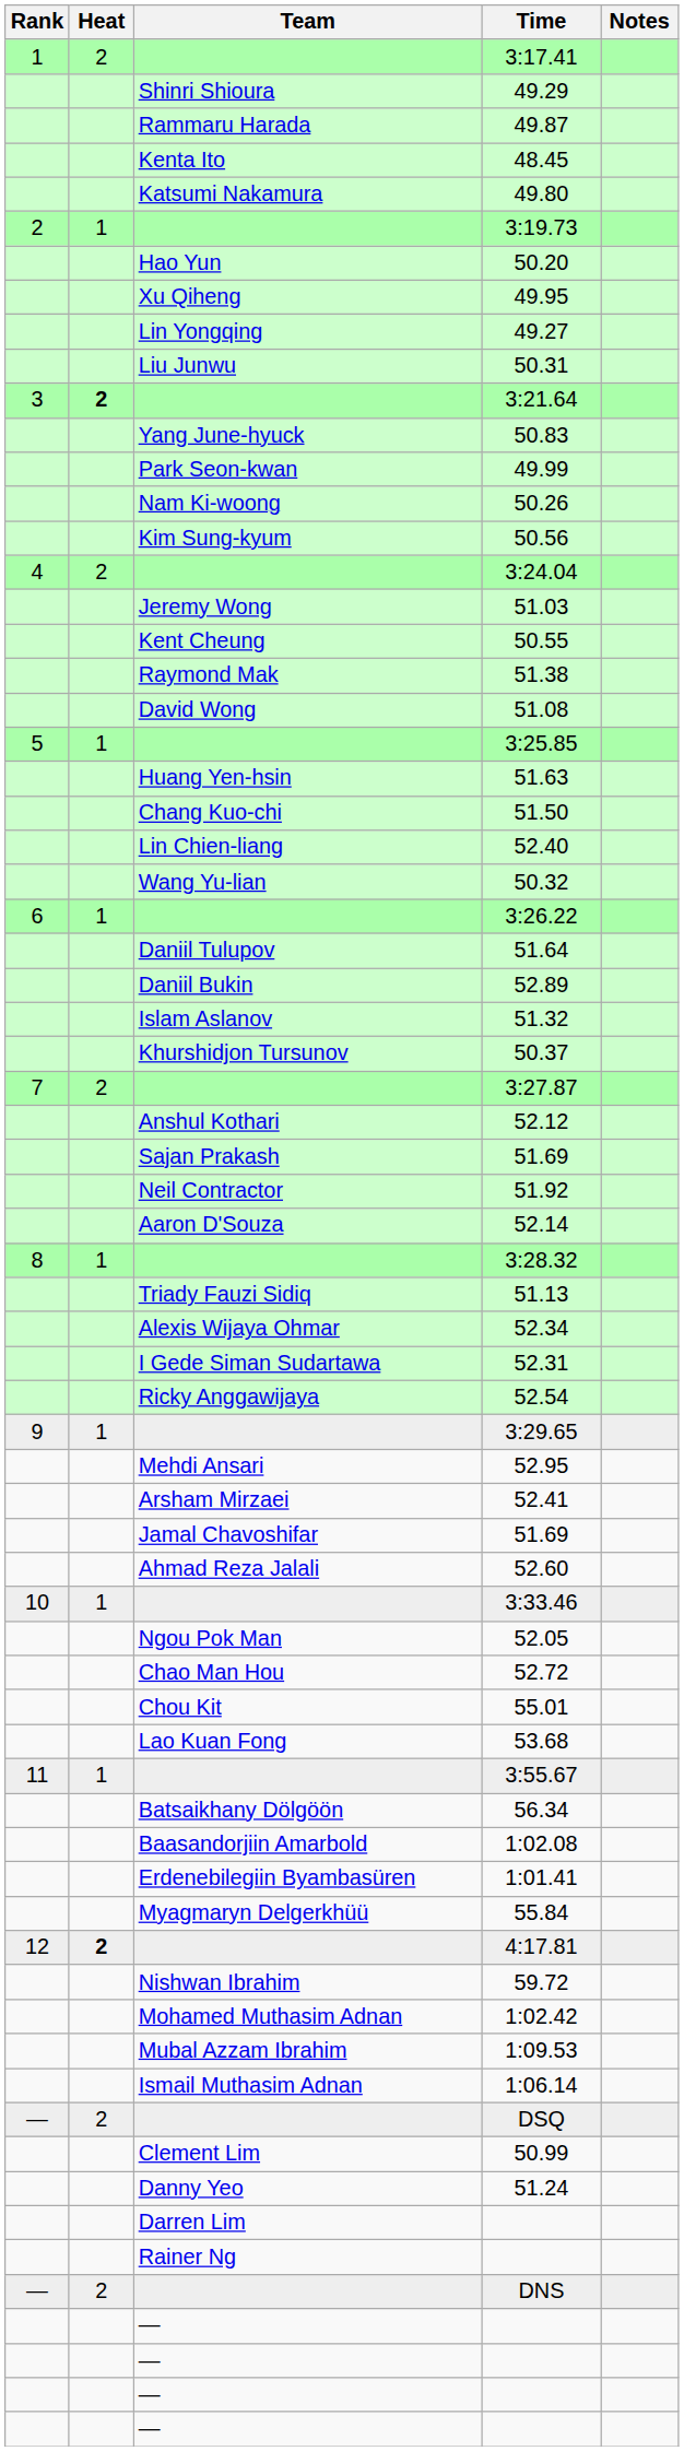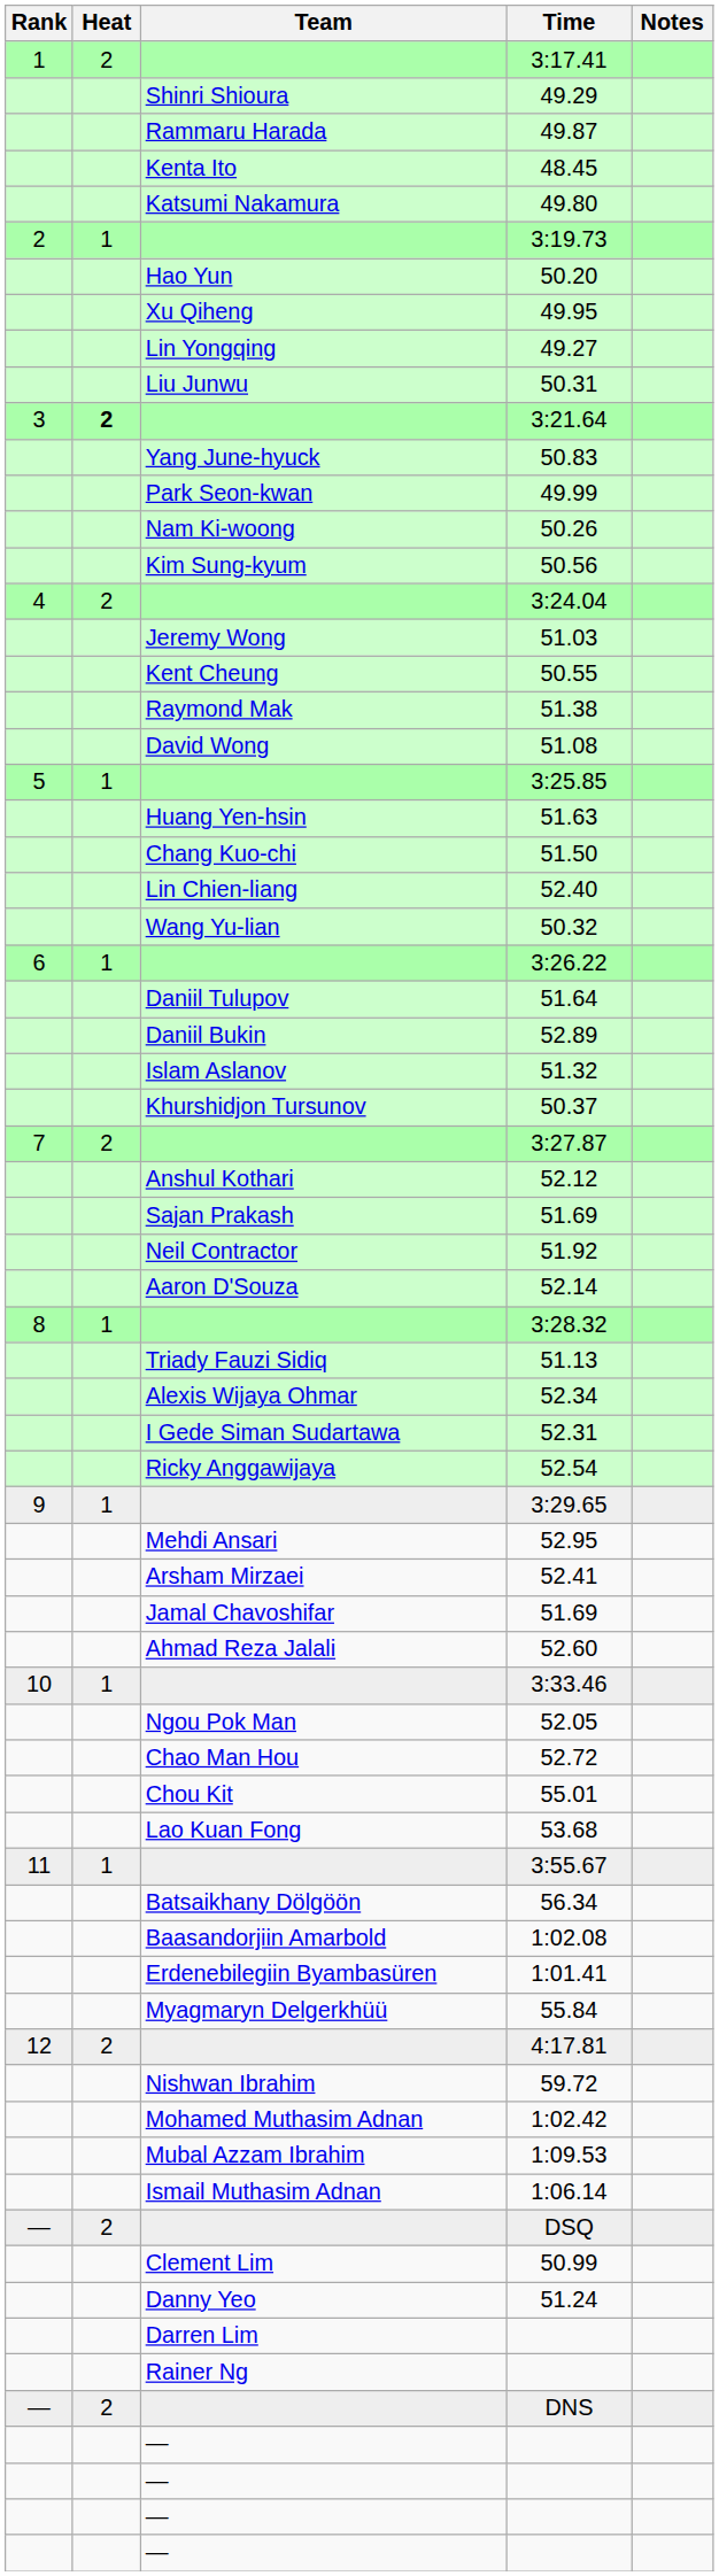4:17.81 | Heat: bold -> normal
